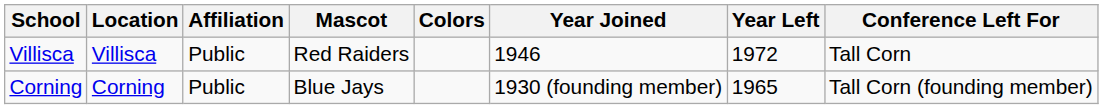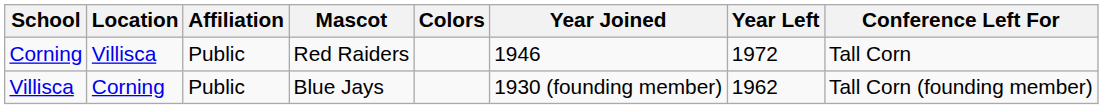row 2 | School: Villisca -> Corning
row 3 | School: Corning -> Villisca
row 3 | Year Left: 1965 -> 1962
